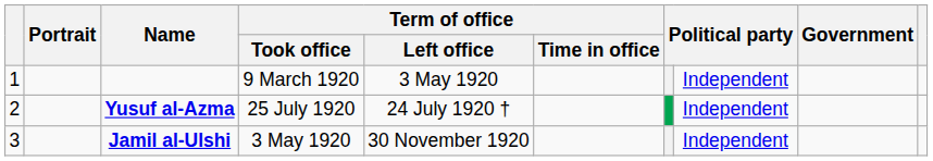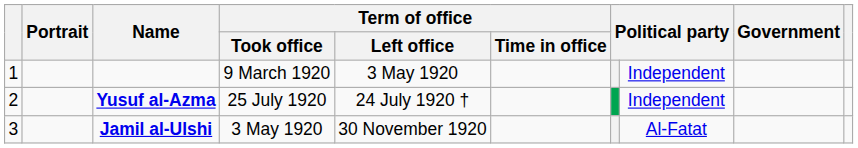Jamil al-Ulshi | column 8: Independent -> Al-Fatat
